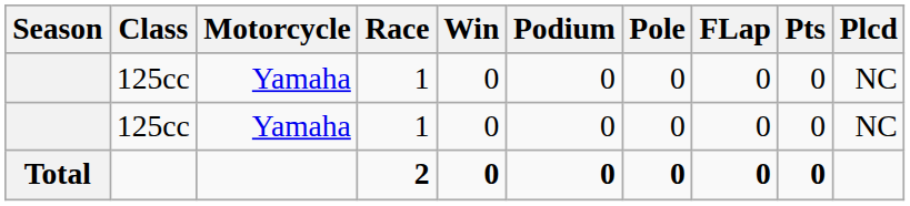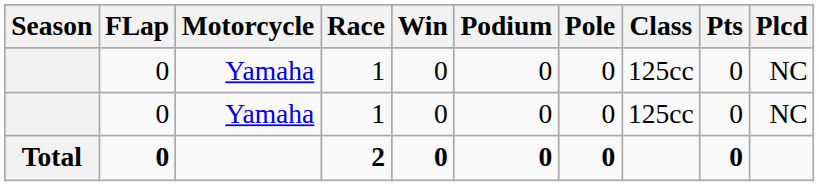columns swapped: Class <-> FLap
